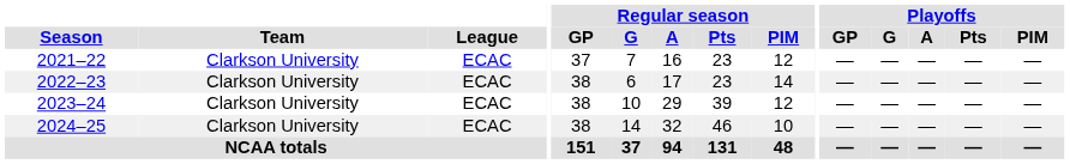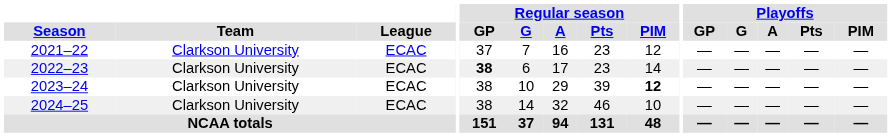2022–23 | Regular season / GP: normal -> bold
2023–24 | Regular season / PIM: normal -> bold
